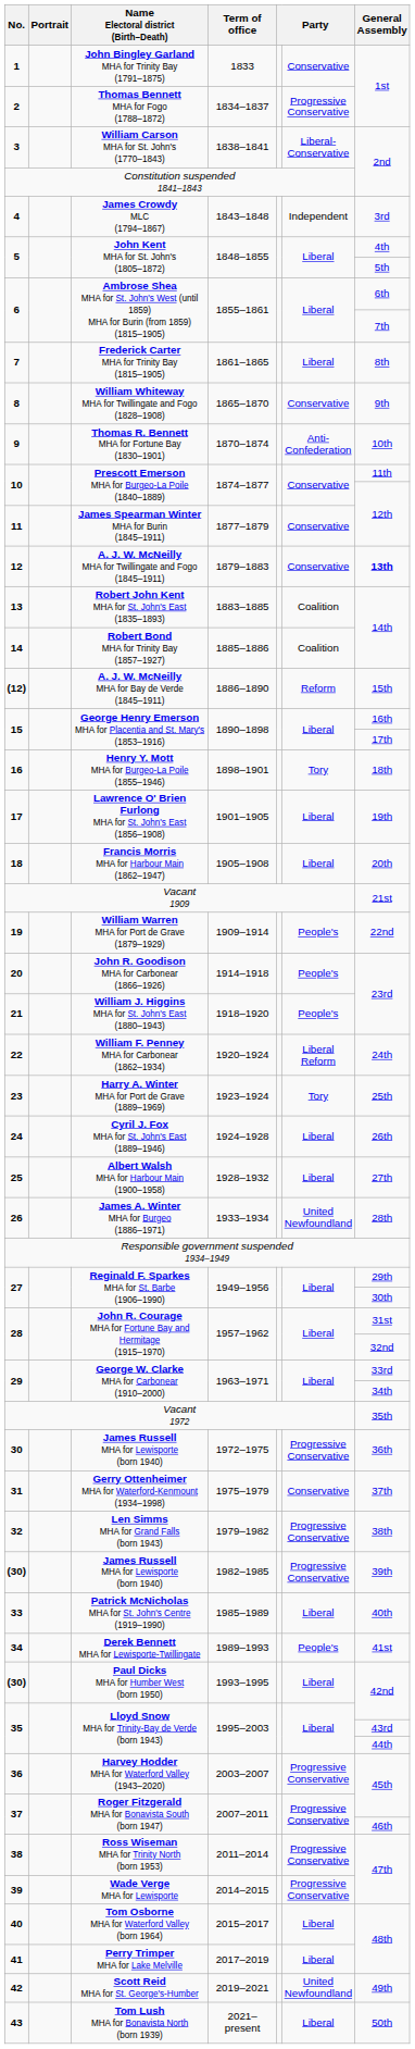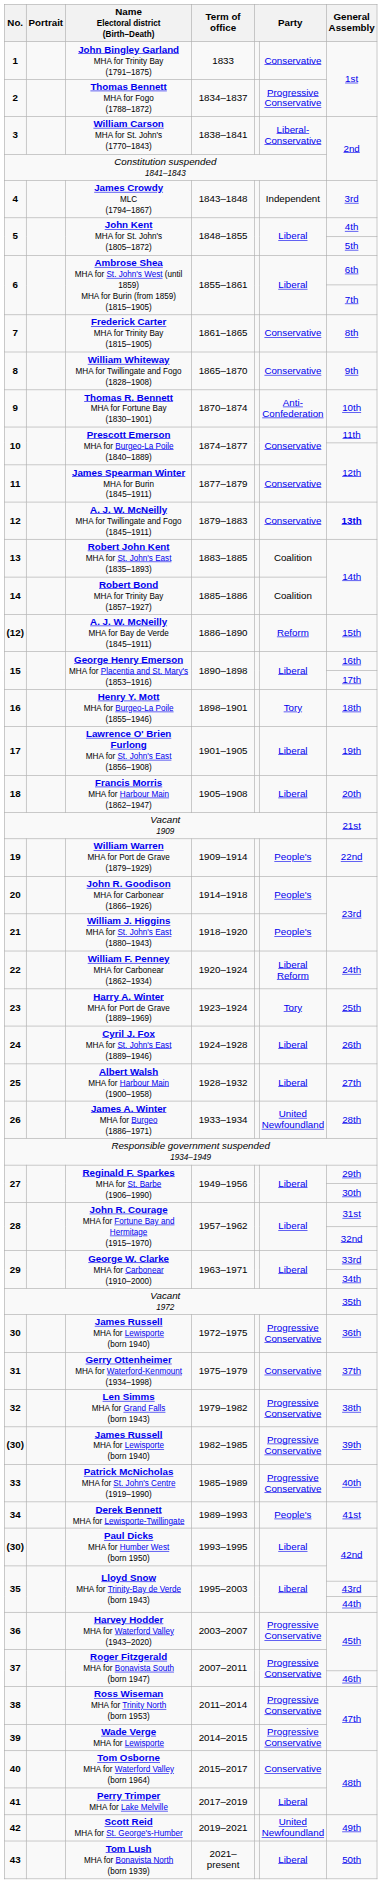1861–1865 | column 6: Liberal -> Conservative
1985–1989 | column 6: Liberal -> Progressive Conservative
2015–2017 | column 6: Liberal -> Conservative
